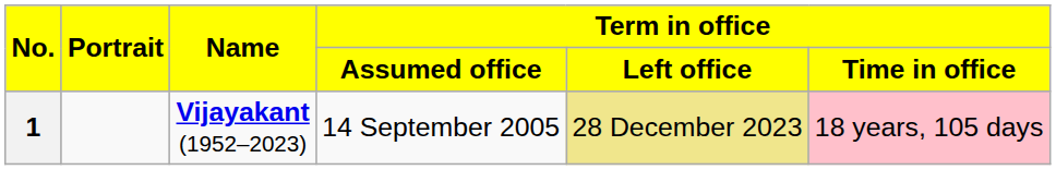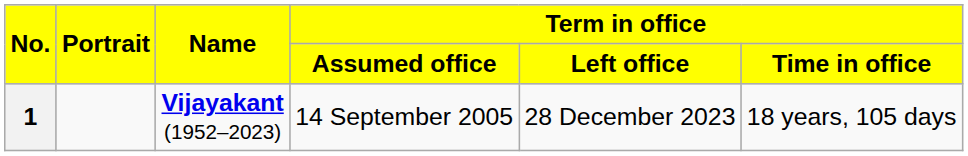1 | Term in office / Left office: khaki background -> no background
1 | Term in office / Time in office: pink background -> no background
